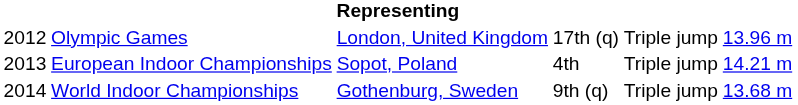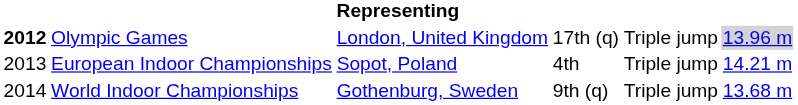Olympic Games | column 1: normal -> bold
Olympic Games | column 6: no background -> lightgrey background
